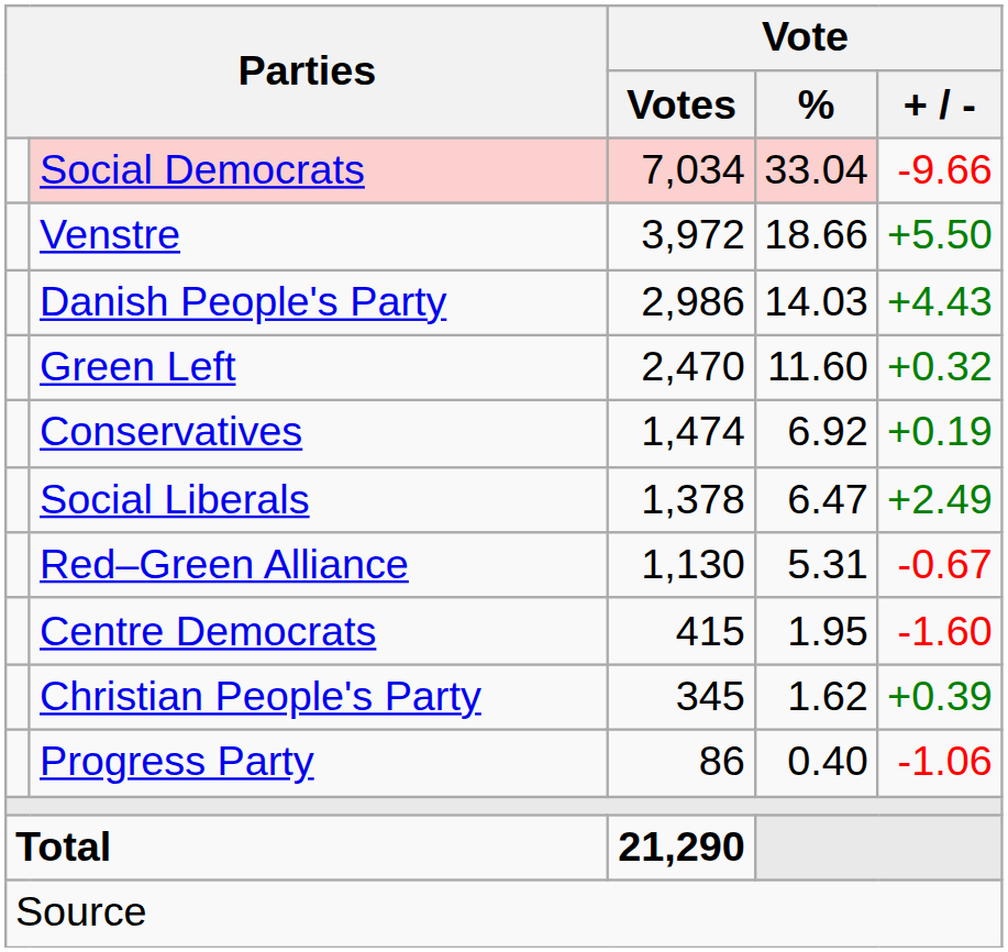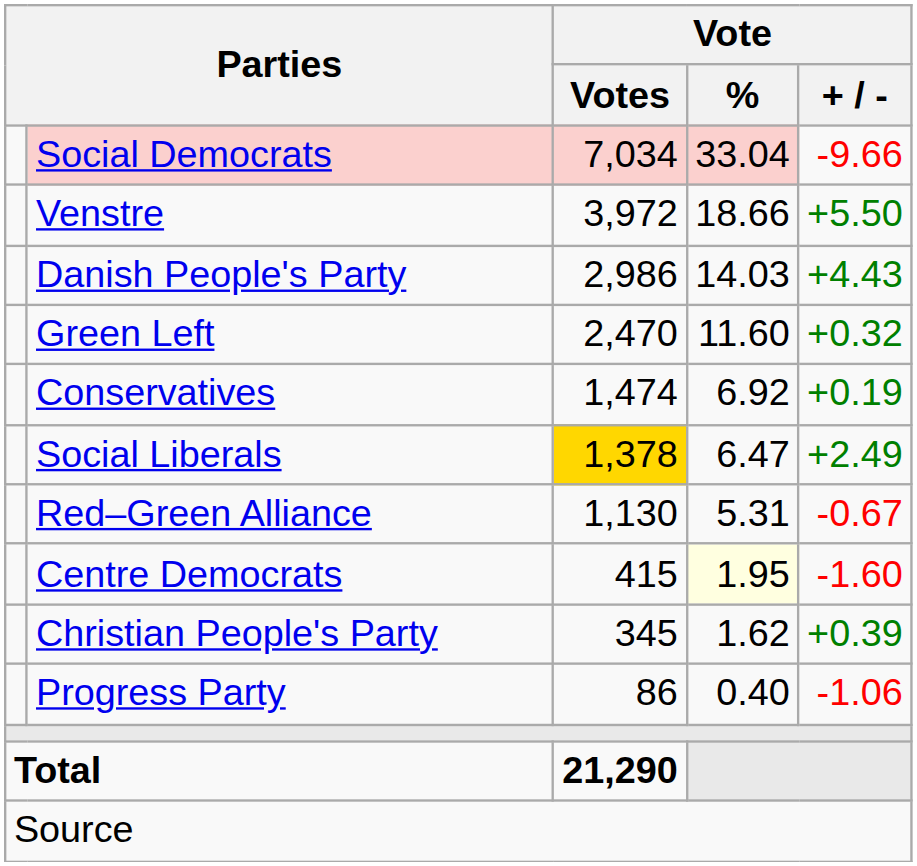Social Liberals | Vote / Votes: no background -> gold background
Centre Democrats | Vote / %: no background -> lightyellow background
